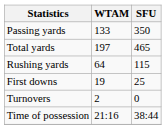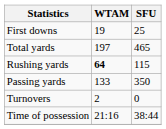rows swapped: First downs <-> Passing yards
Rushing yards | WTAM: normal -> bold
